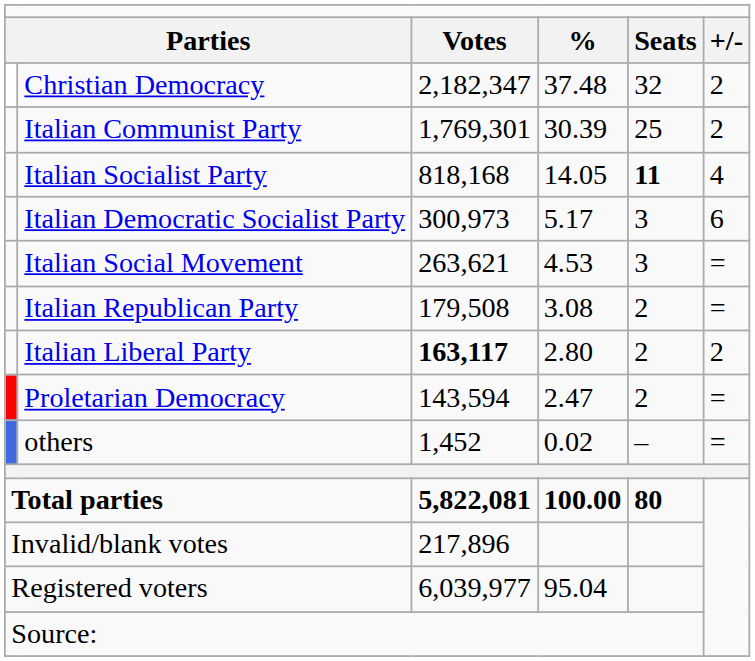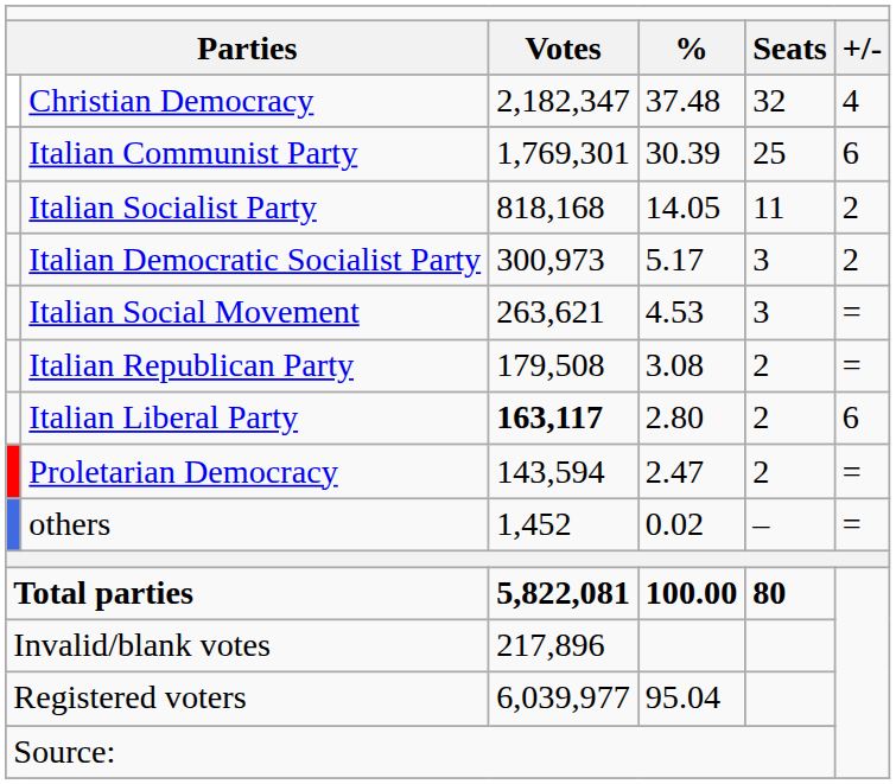Christian Democracy | column 6: 2 -> 4
Italian Communist Party | column 6: 2 -> 6
Italian Socialist Party | column 5: bold -> normal
Italian Socialist Party | column 6: 4 -> 2
Italian Democratic Socialist Party | column 6: 6 -> 2
Italian Liberal Party | column 6: 2 -> 6
